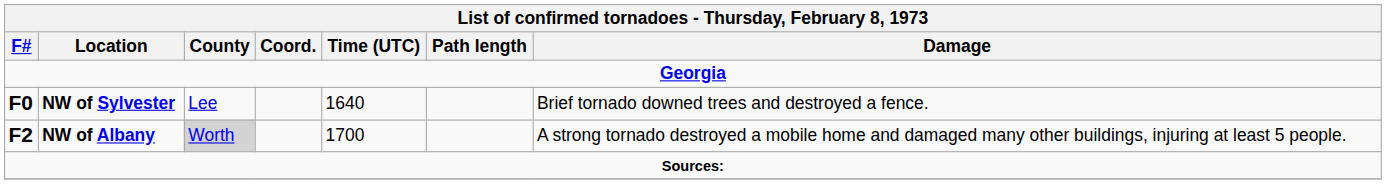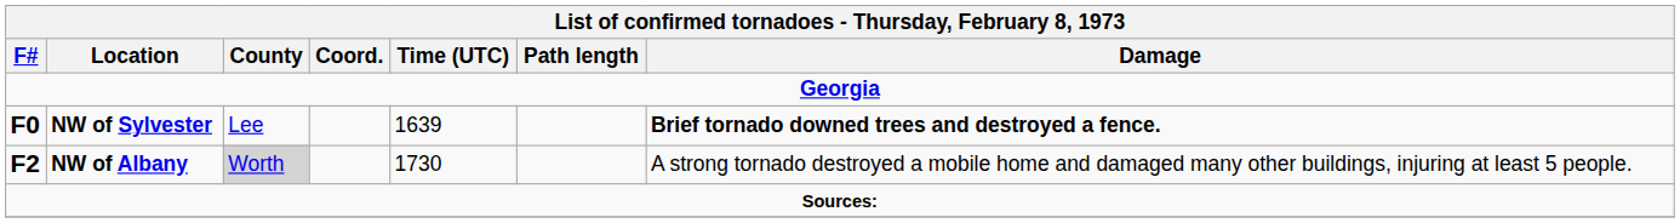F0 | Time (UTC): 1640 -> 1639
F0 | Damage: normal -> bold
F2 | Time (UTC): 1700 -> 1730
